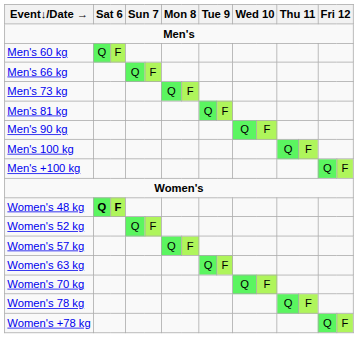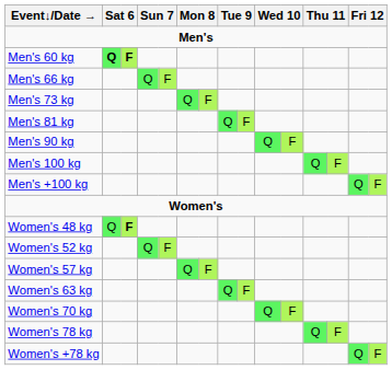Men's 60 kg | column 2: normal -> bold
Men's 60 kg | column 3: normal -> bold
Women's 48 kg | column 2: bold -> normal
